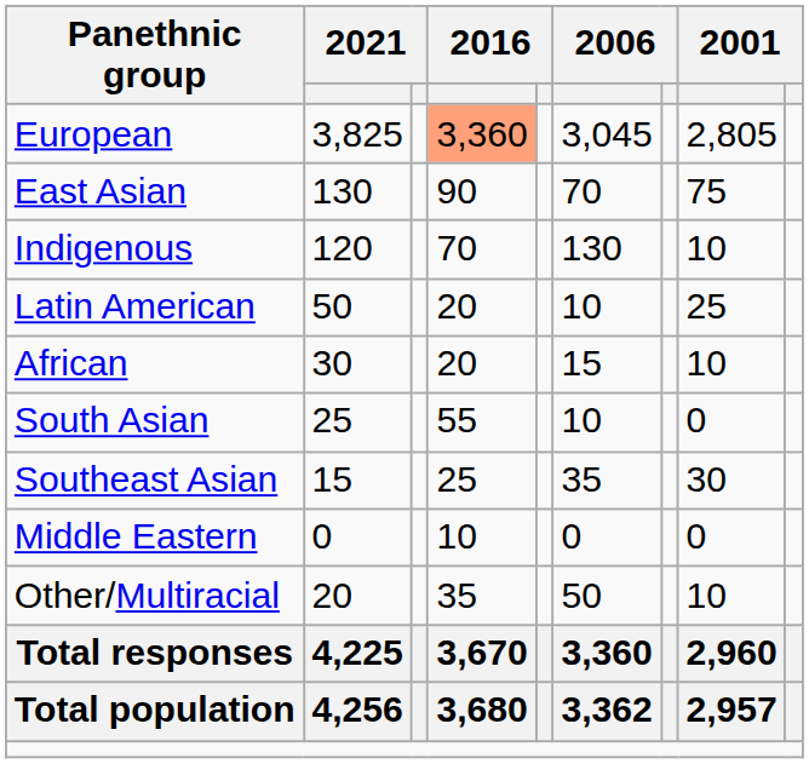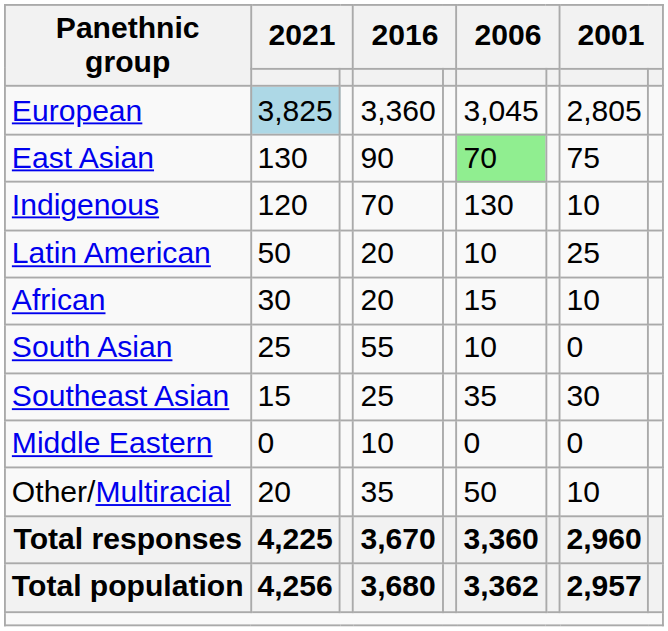European | column 2: no background -> lightblue background
European | column 4: lightsalmon background -> no background
East Asian | column 6: no background -> lightgreen background
